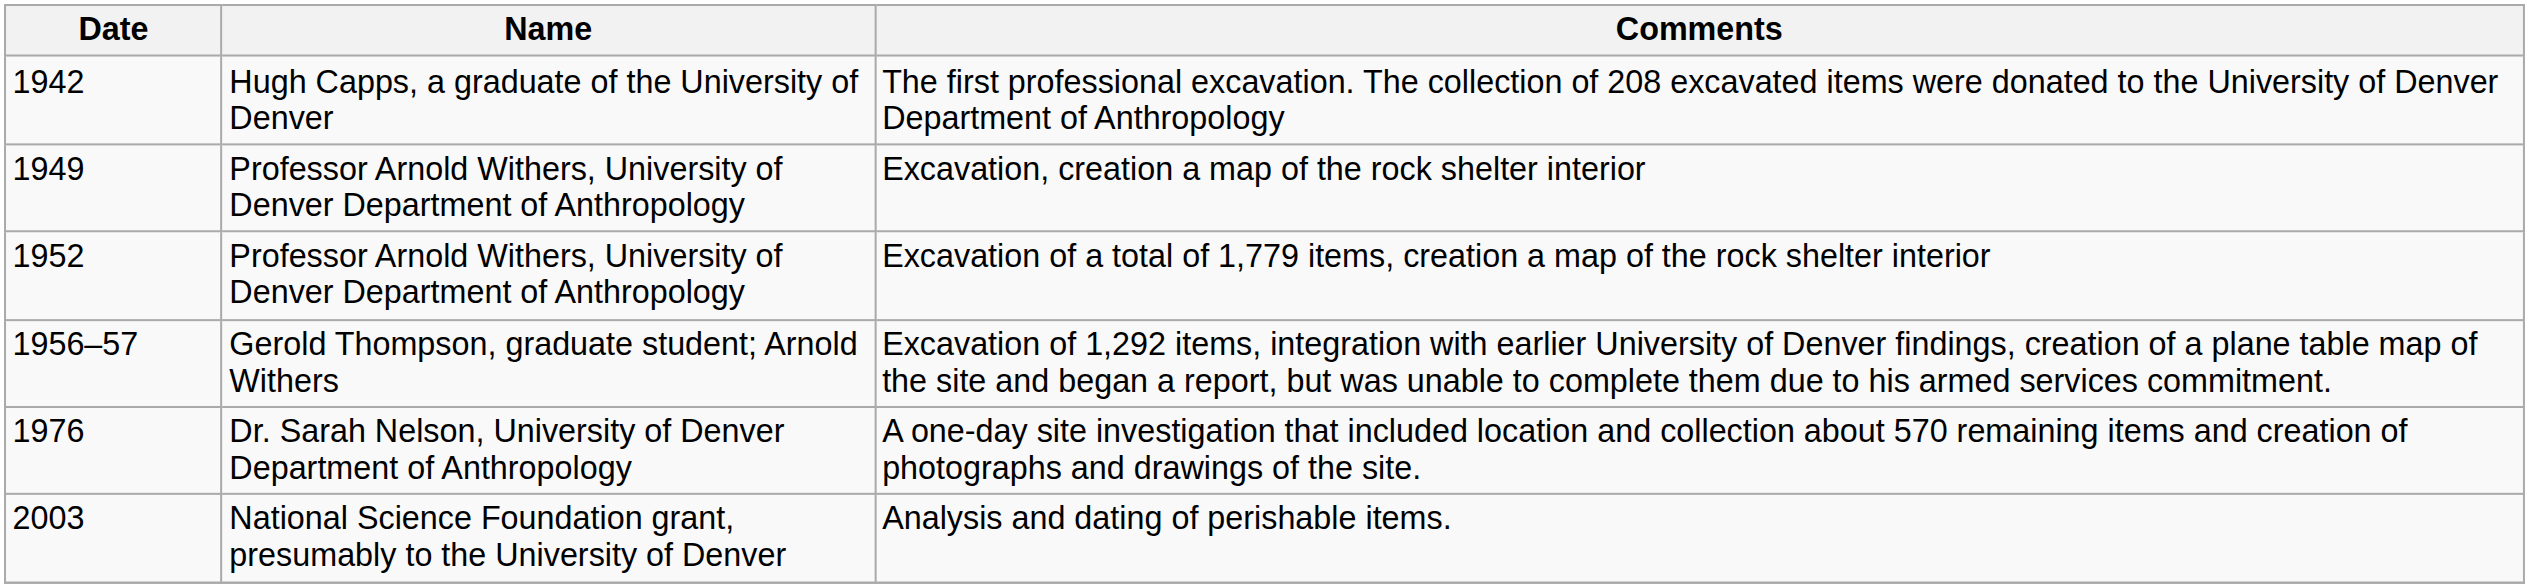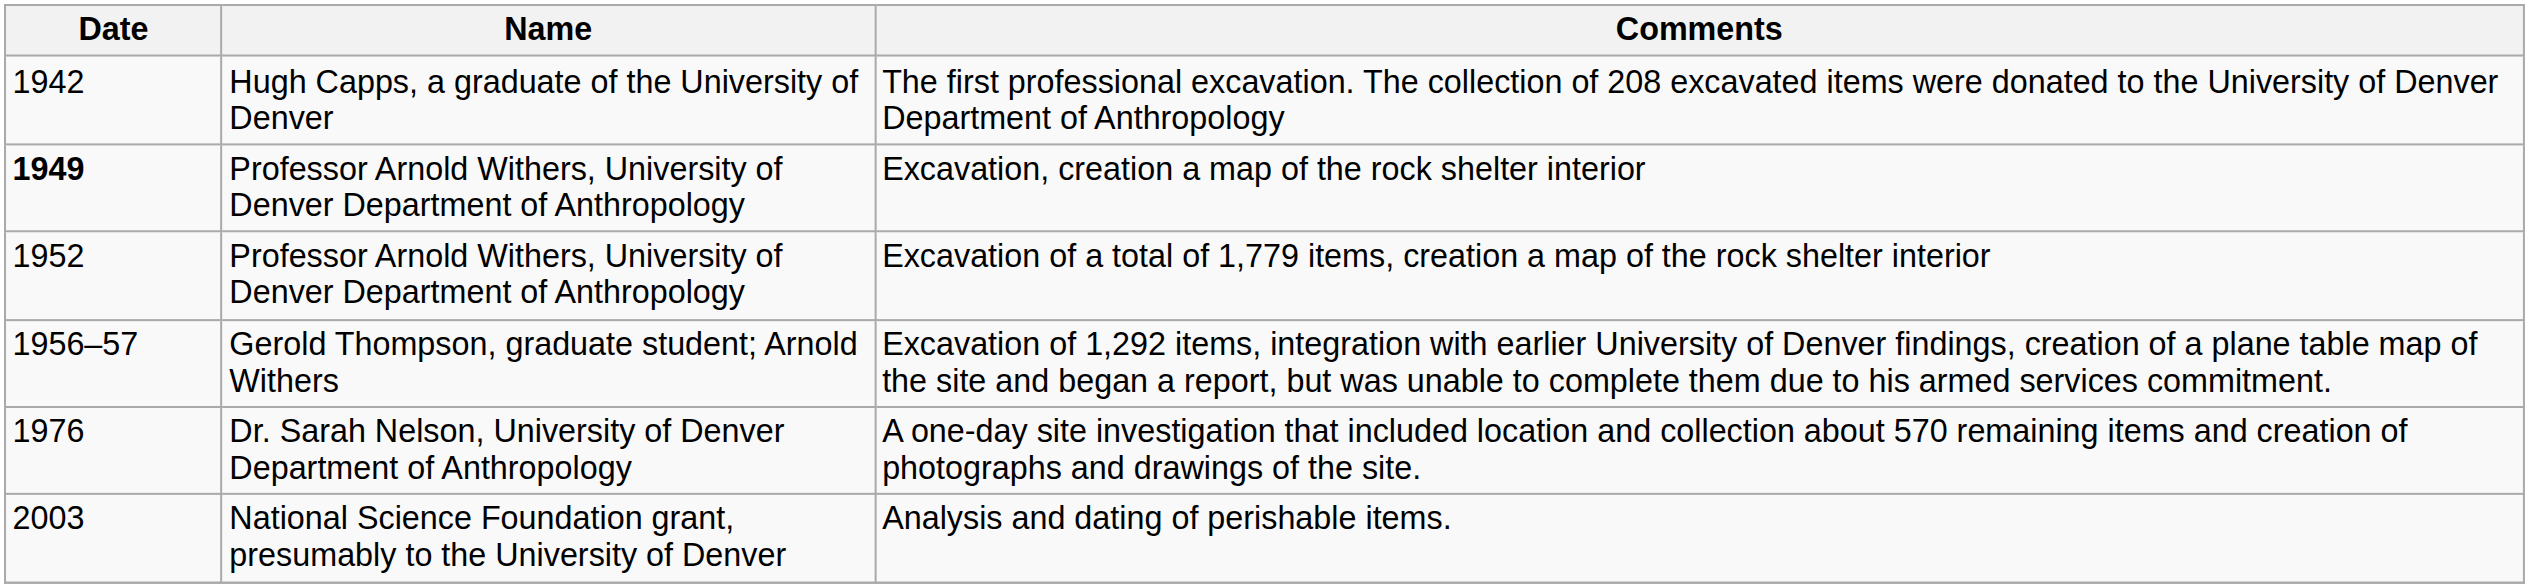Excavation, creation a map of the rock shelter interior | Date: normal -> bold
